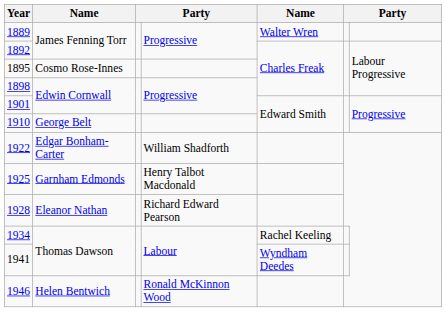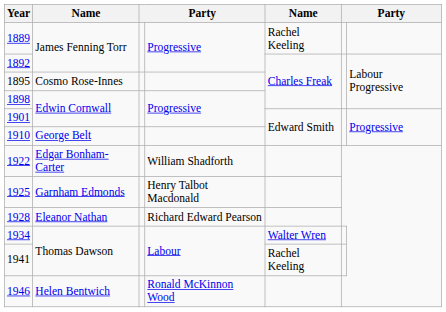1889 | column 5: Walter Wren -> Rachel Keeling
1934 | column 5: Rachel Keeling -> Walter Wren
1941 | column 5: Wyndham Deedes -> Rachel Keeling
